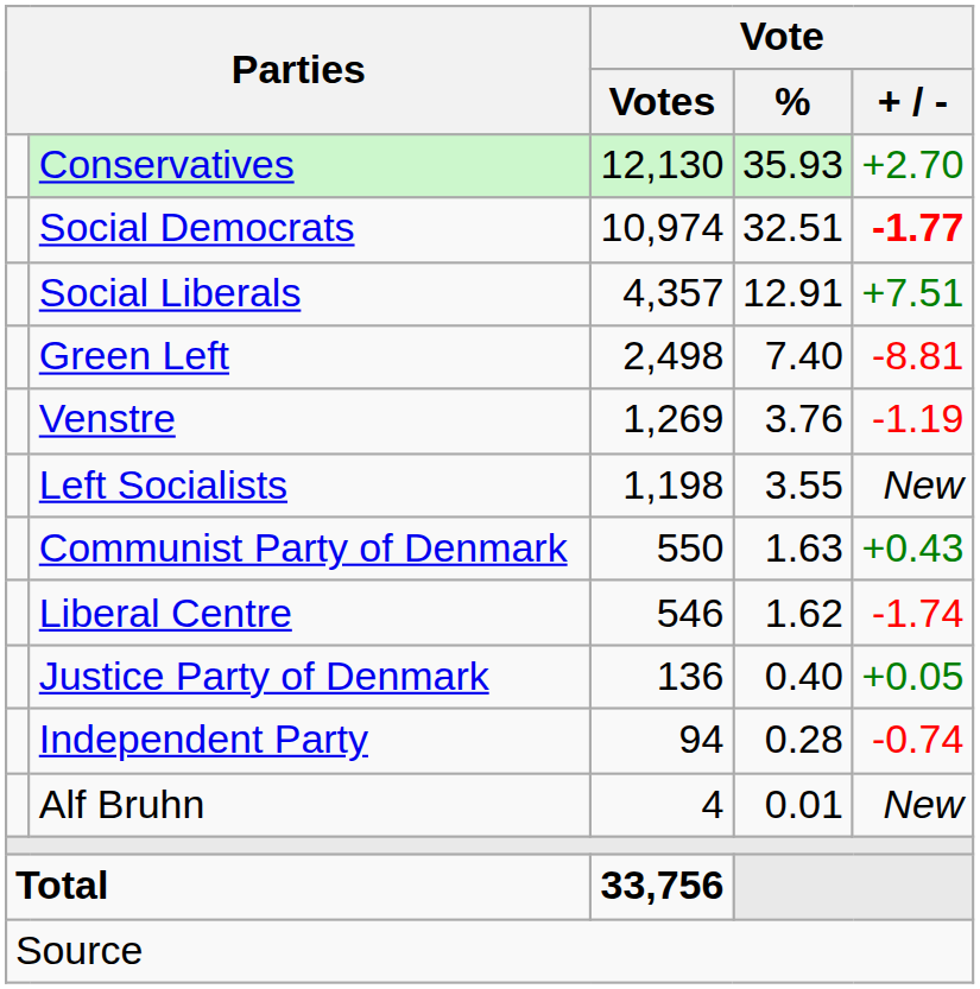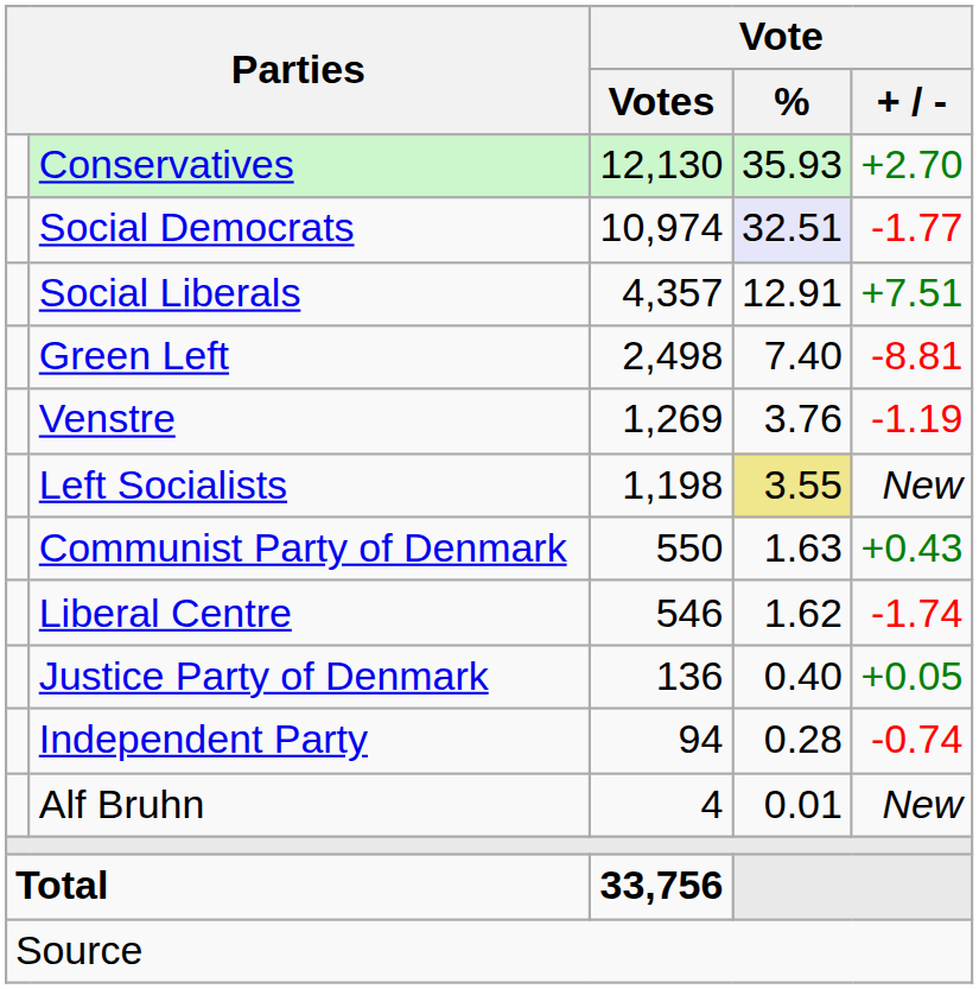Social Democrats | Vote / %: no background -> lavender background
Social Democrats | Vote / + / -: bold -> normal
Left Socialists | Vote / %: no background -> khaki background
